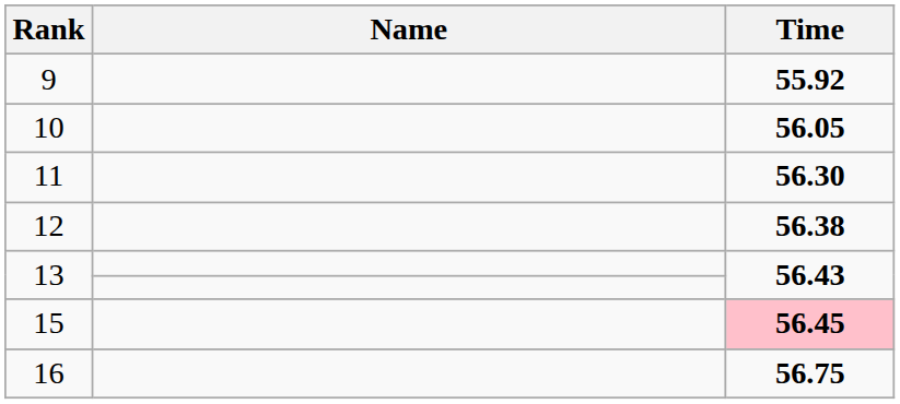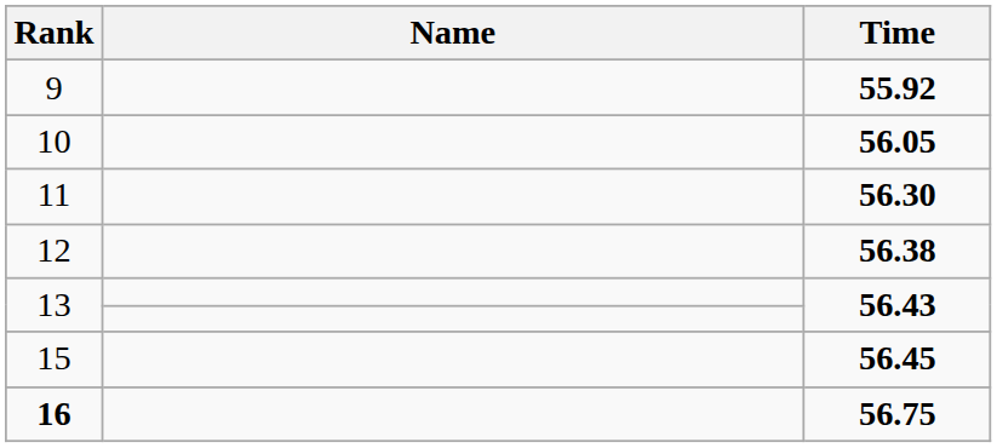15 | Time: pink background -> no background
16 | Rank: normal -> bold
